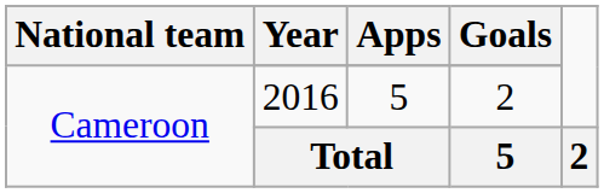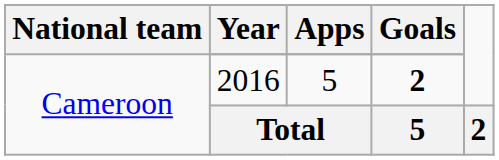2016 | Goals: normal -> bold
